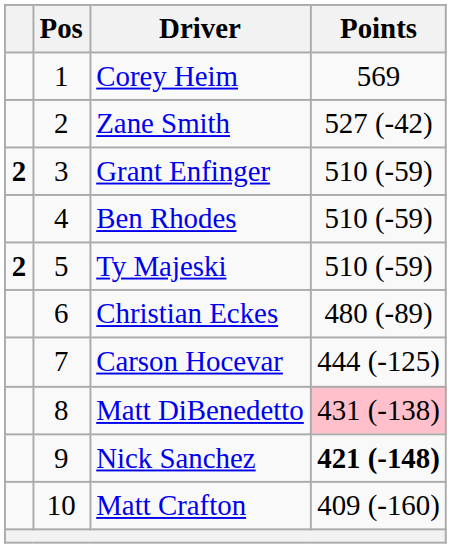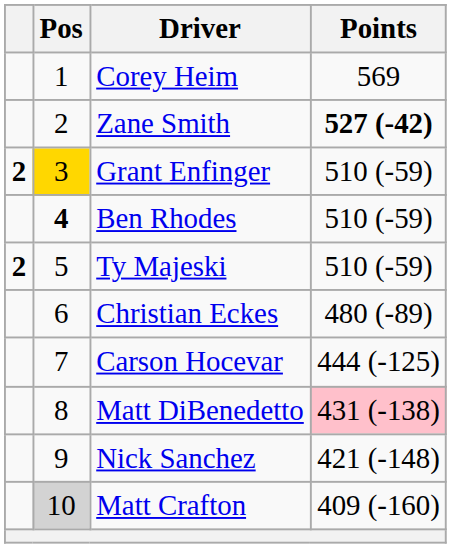Zane Smith | Points: normal -> bold
Grant Enfinger | Pos: no background -> gold background
Ben Rhodes | Pos: normal -> bold
Nick Sanchez | Points: bold -> normal
Matt Crafton | Pos: no background -> lightgrey background
